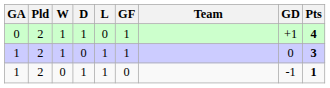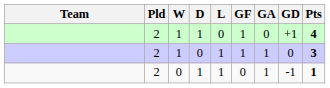columns swapped: Team <-> GA
